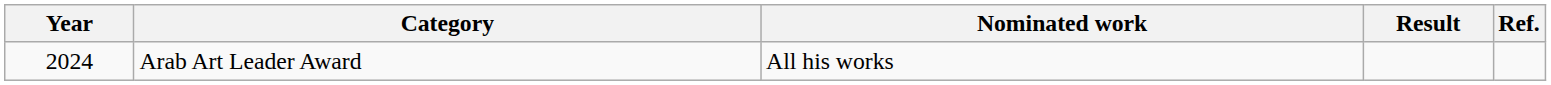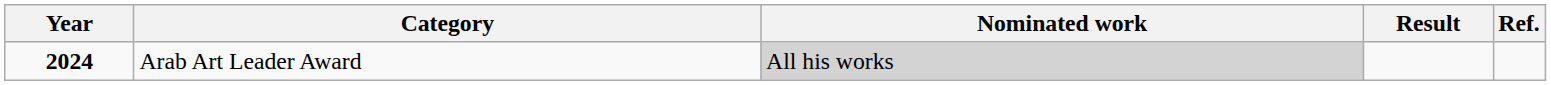row 2 | Year: normal -> bold
row 2 | Nominated work: no background -> lightgrey background
